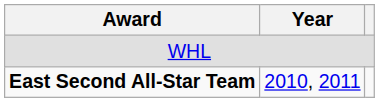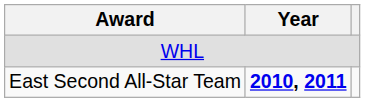East Second All-Star Team | Award: bold -> normal
East Second All-Star Team | Year: normal -> bold
